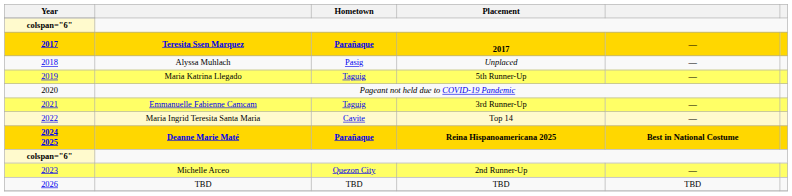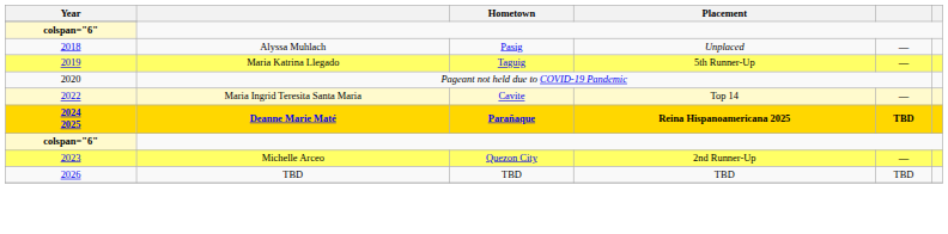- row: 2017 | Teresita Ssen Marquez | Parañaque | 2017 | —
- row: 2021 | Emmanuelle Fabienne Camcam | Taguig | 3rd Runner-Up | —
Deanne Marie Maté | column 5: Best in National Costume -> TBD
